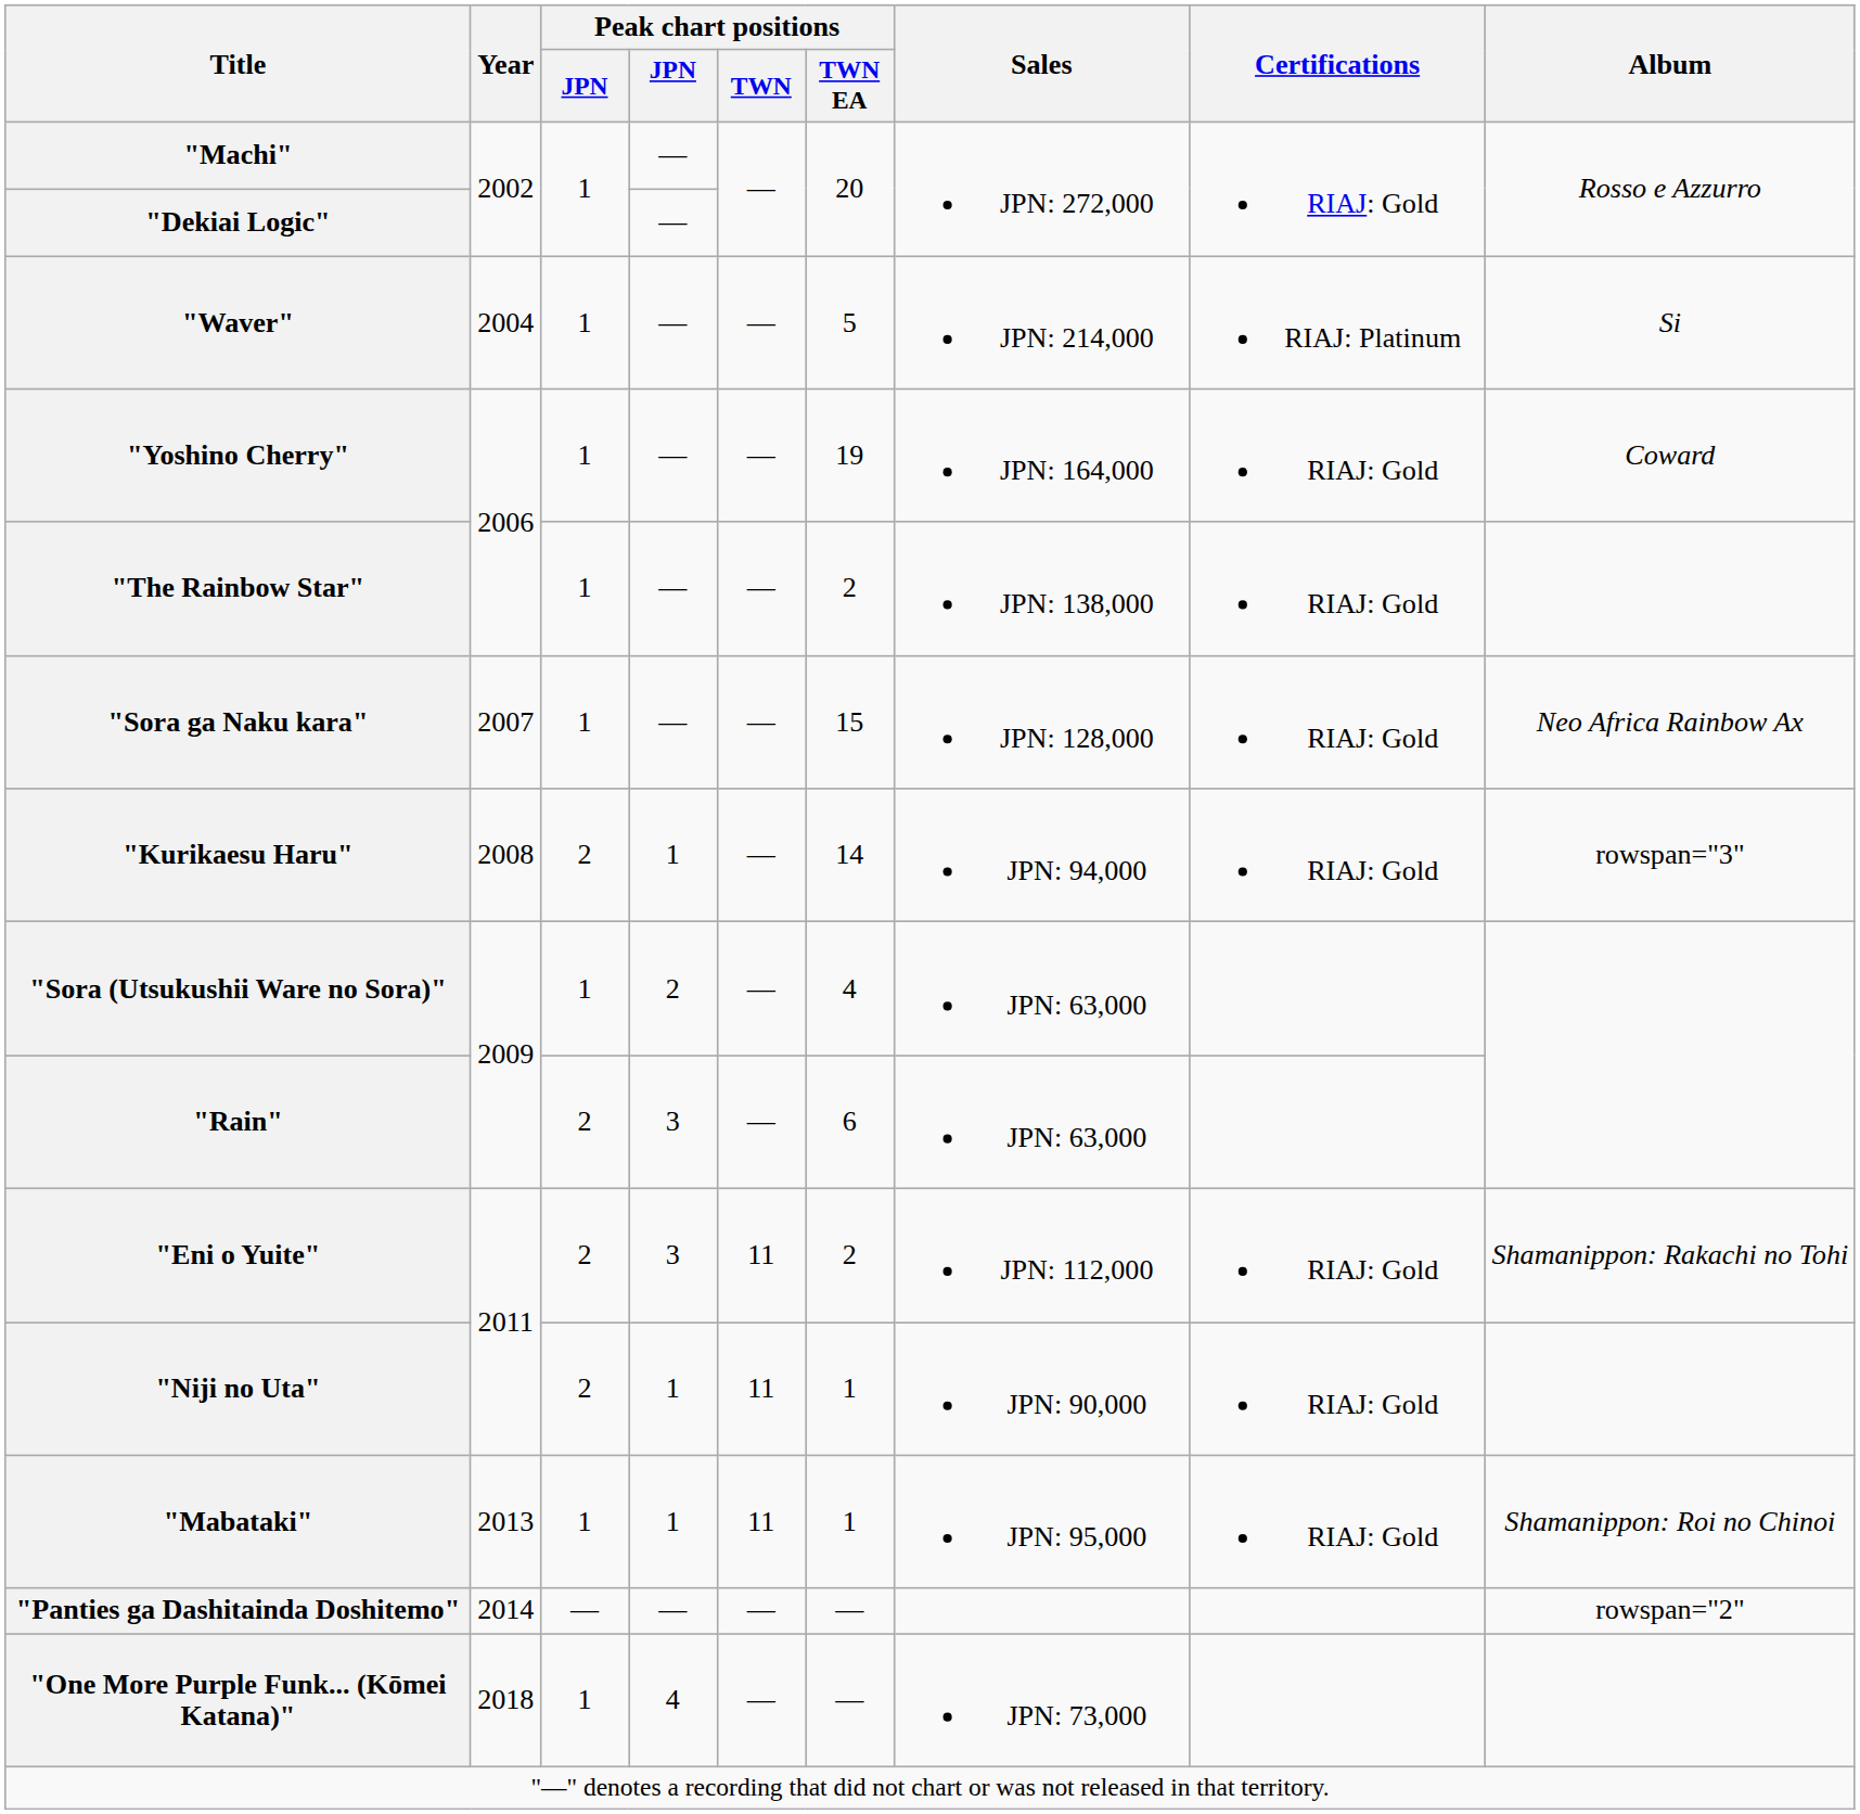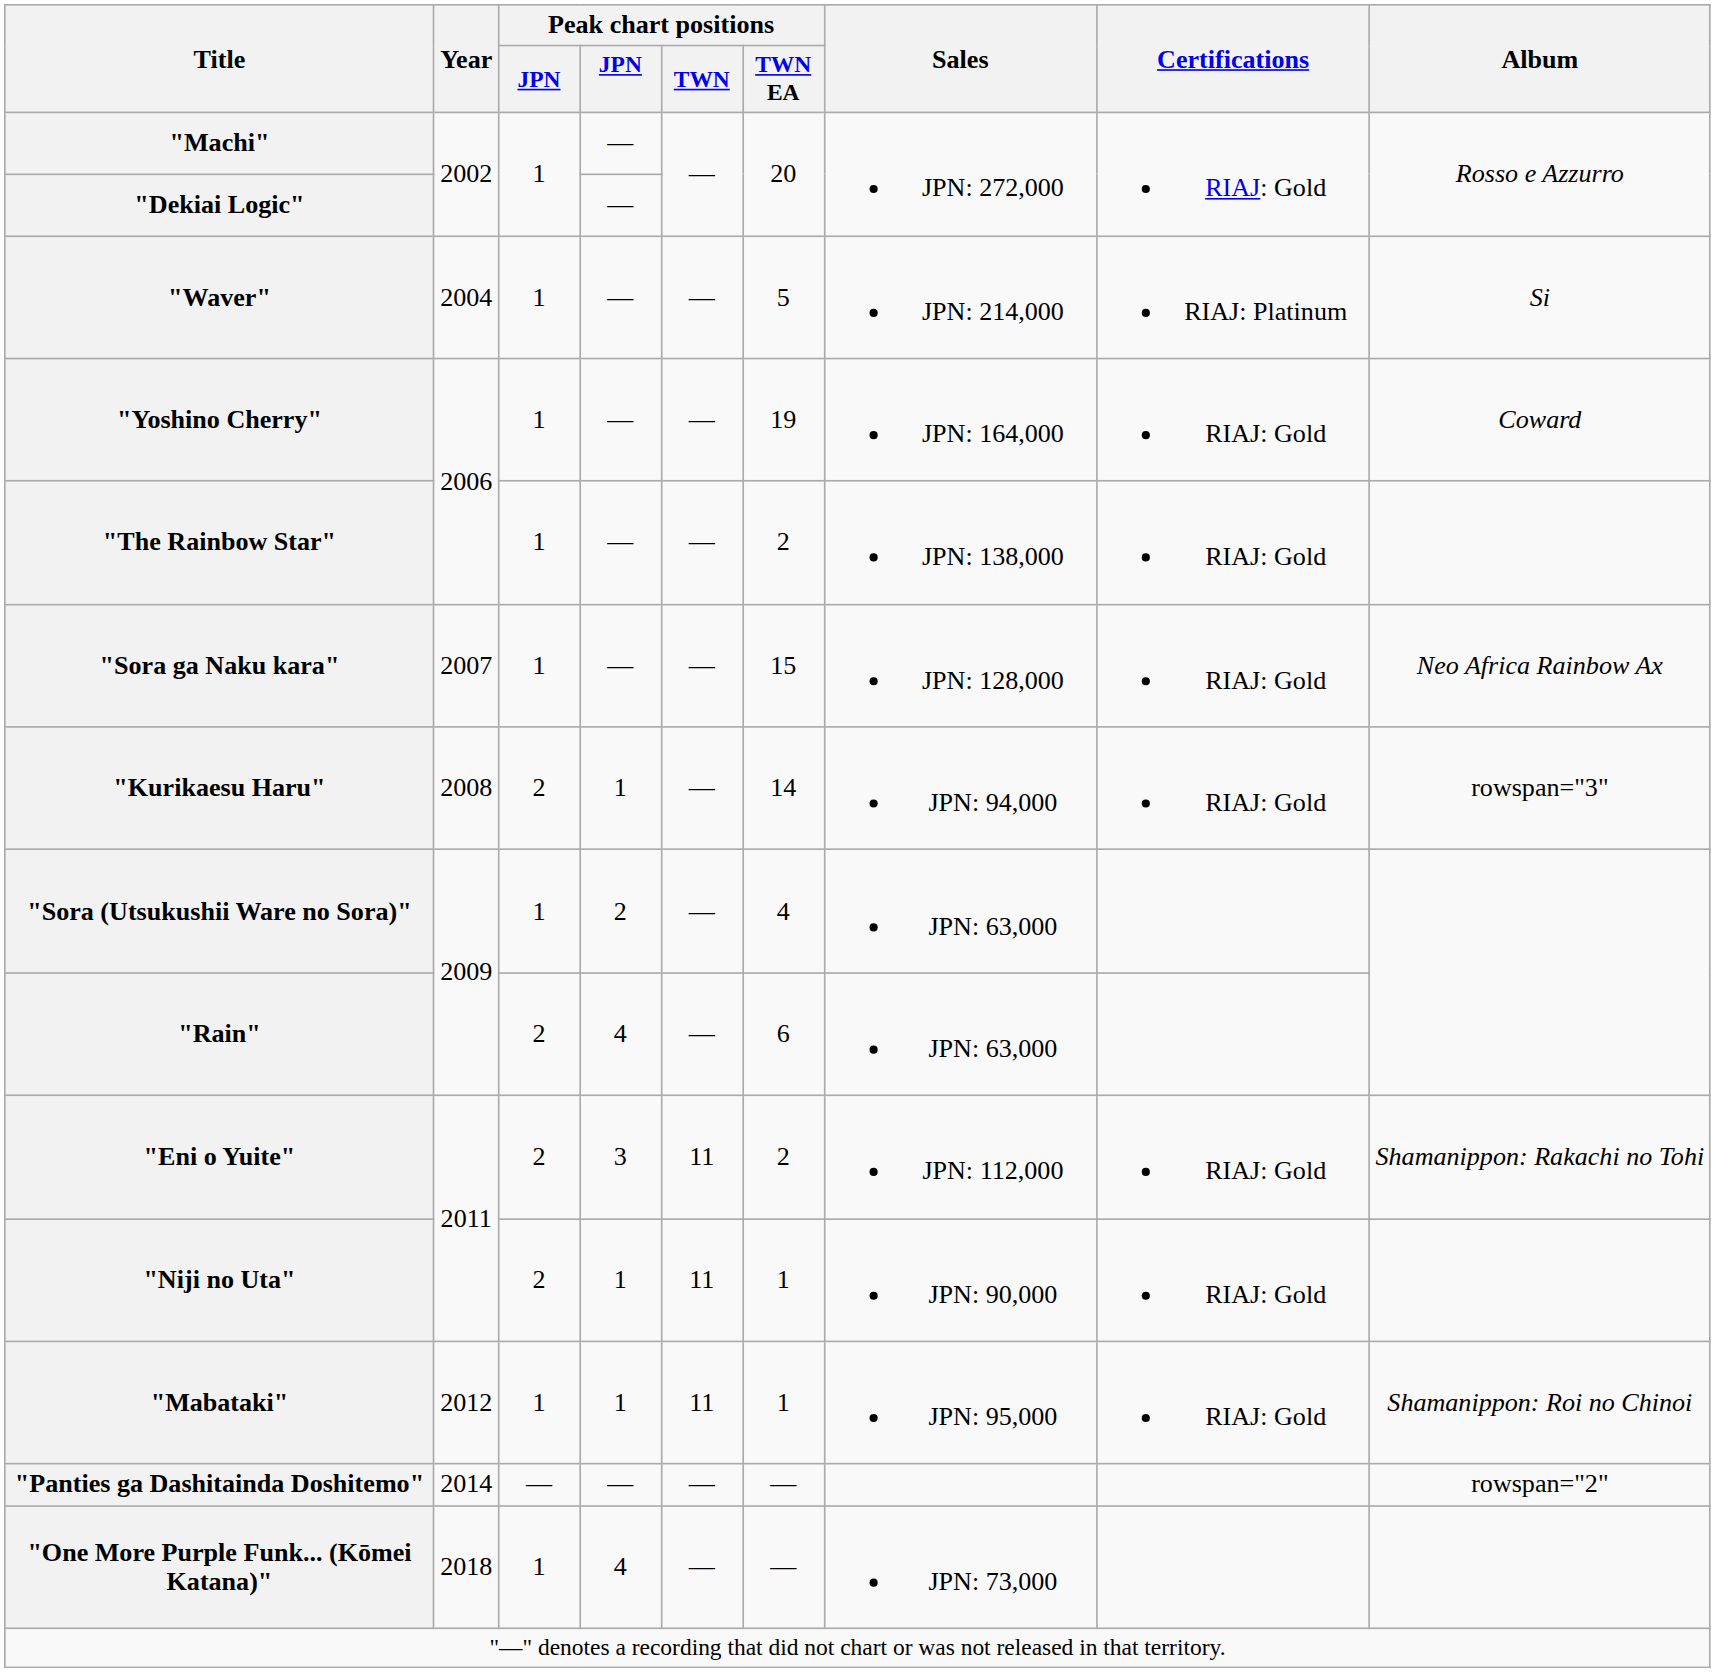"Rain" | column 4: 3 -> 4
"Mabataki" | Year: 2013 -> 2012
